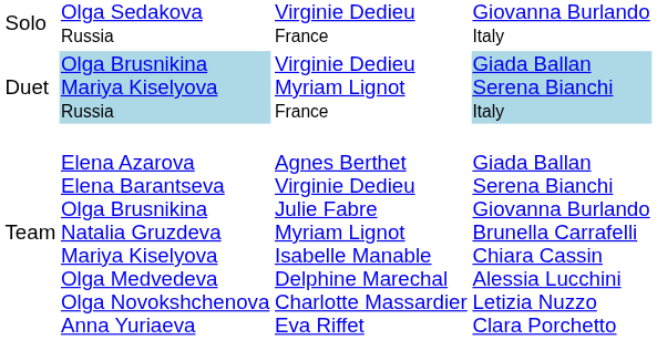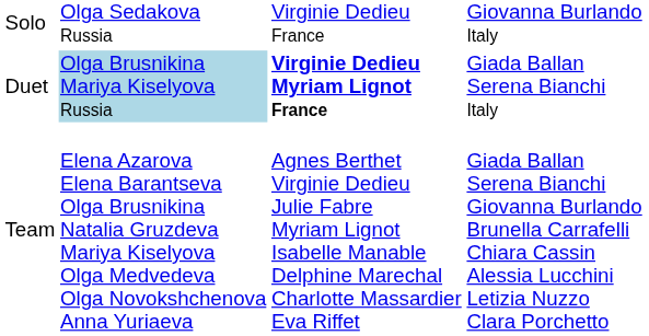Duet | column 3: normal -> bold
Duet | column 4: lightblue background -> no background
